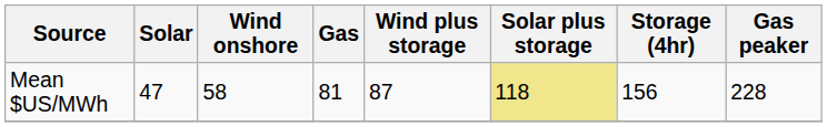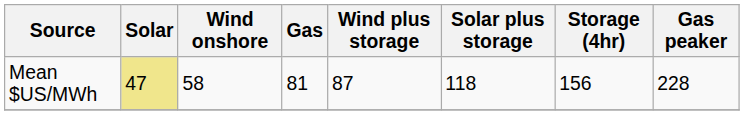row 2 | Solar: no background -> khaki background
row 2 | Solar plus storage: khaki background -> no background
